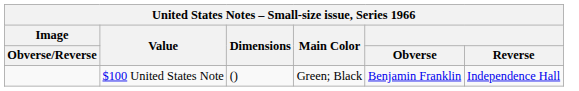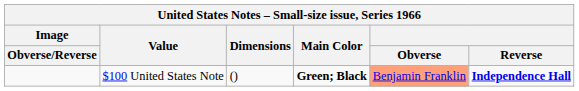$100 United States Note | Main Color: normal -> bold
$100 United States Note | Obverse: no background -> lightsalmon background
$100 United States Note | Reverse: normal -> bold
